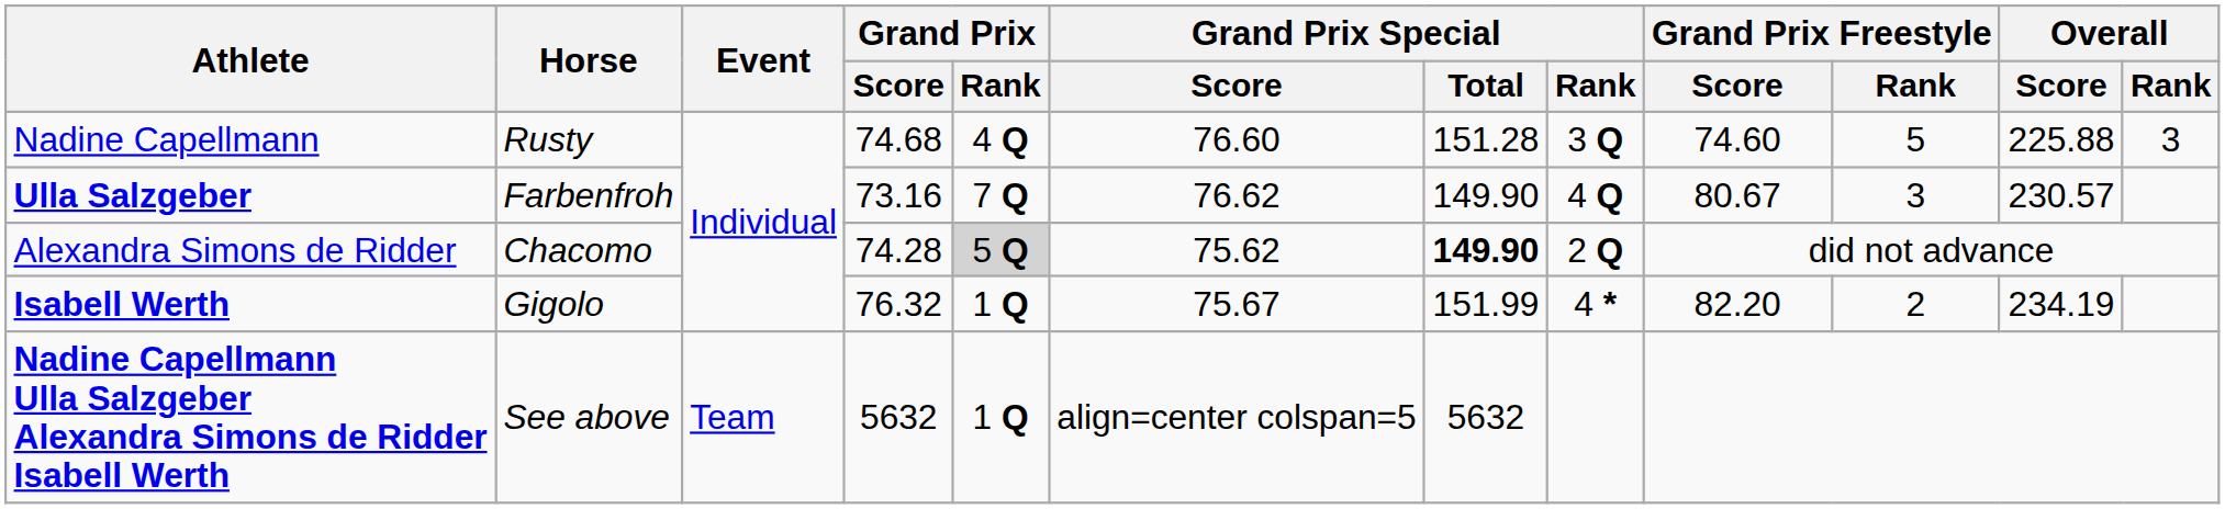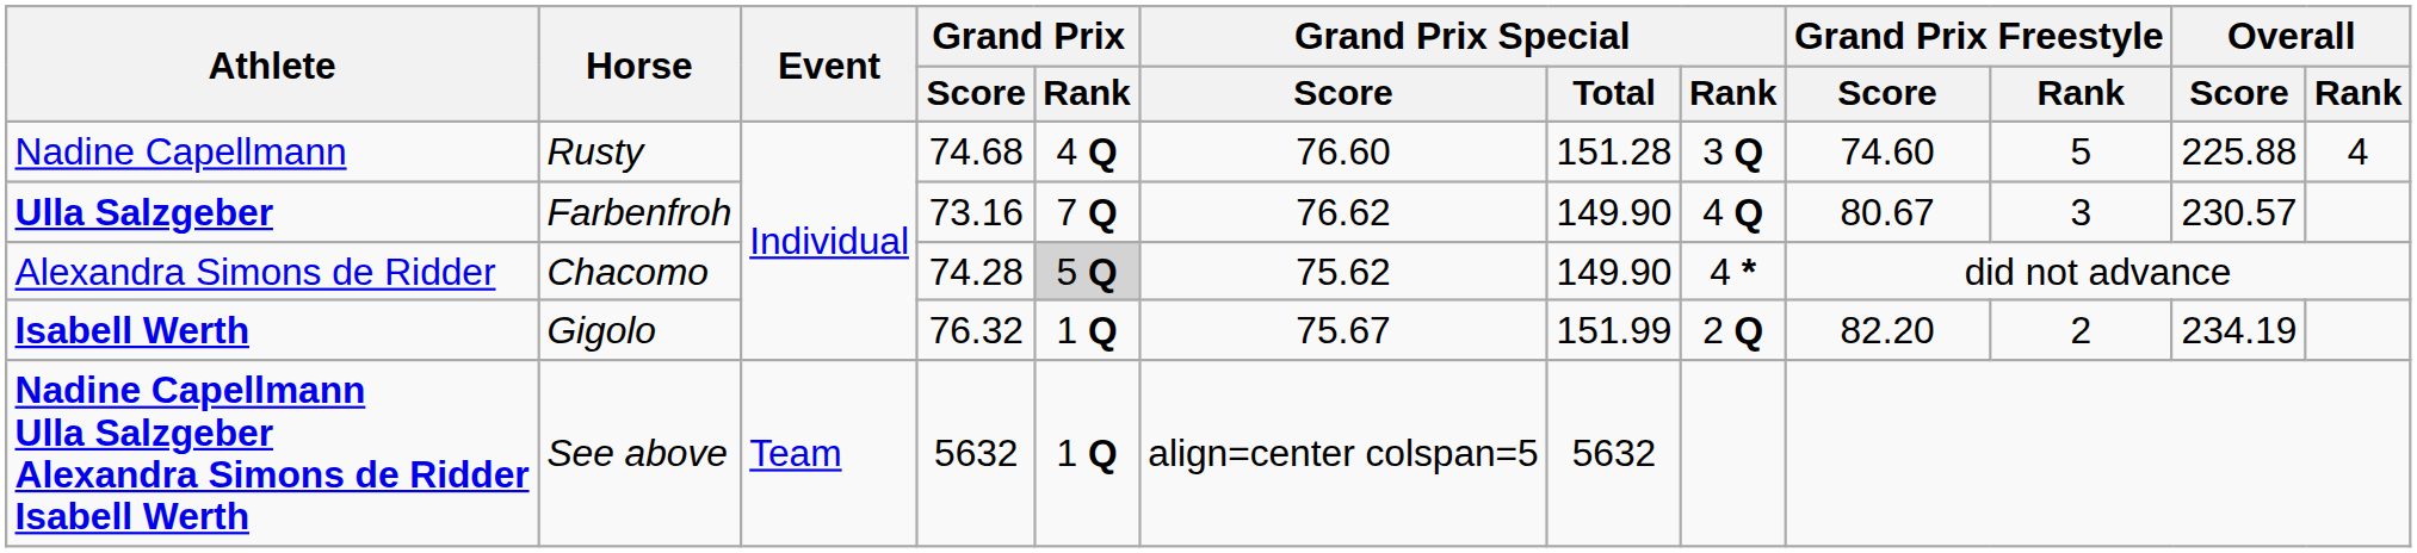Nadine Capellmann | Overall / Rank: 3 -> 4
Alexandra Simons de Ridder | Grand Prix Special / Total: bold -> normal
Alexandra Simons de Ridder | Grand Prix Special / Rank: 2 Q -> 4 *
Isabell Werth | Grand Prix Special / Rank: 4 * -> 2 Q
